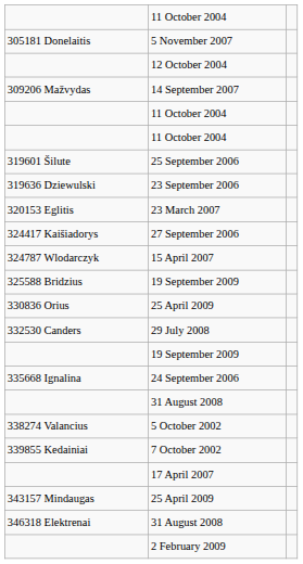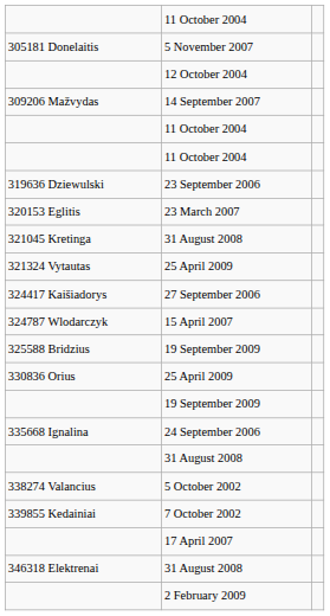- row: 319601 Šilute | 25 September 2006
+ row: 321045 Kretinga | 31 August 2008
+ row: 321324 Vytautas | 25 April 2009
- row: 332530 Canders | 29 July 2008
- row: 343157 Mindaugas | 25 April 2009
